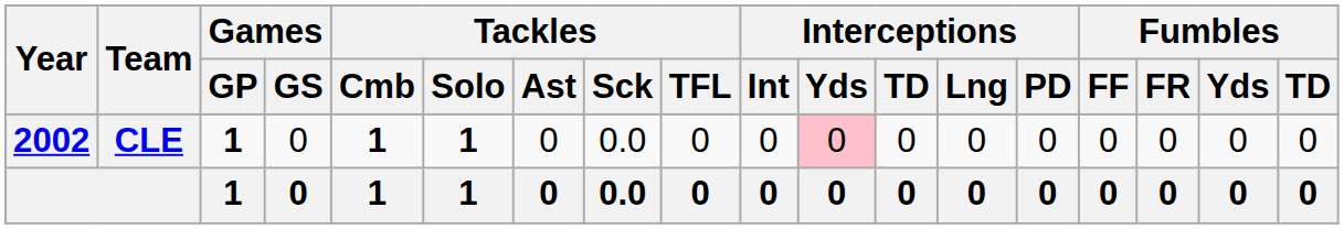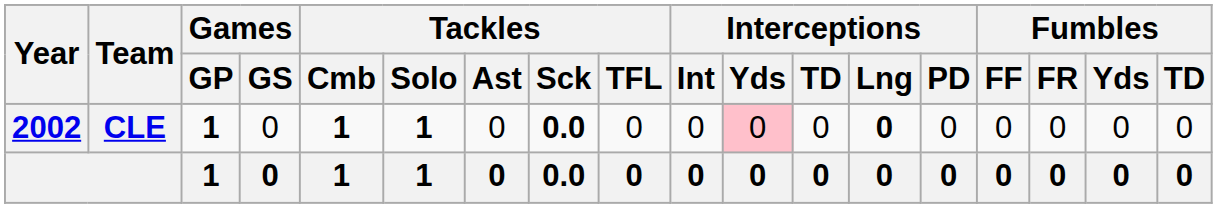CLE | Tackles / Sck: normal -> bold
CLE | Interceptions / Lng: normal -> bold
